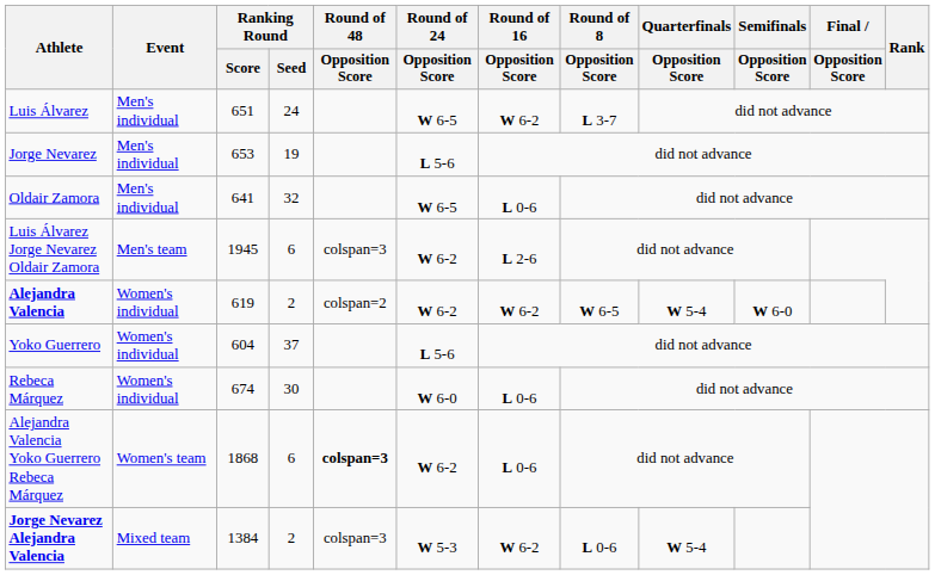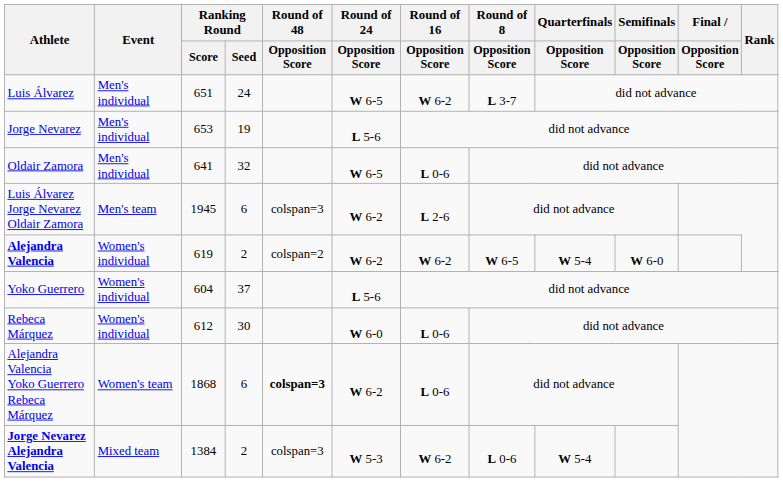Rebeca Márquez | Ranking Round / Score: 674 -> 612
